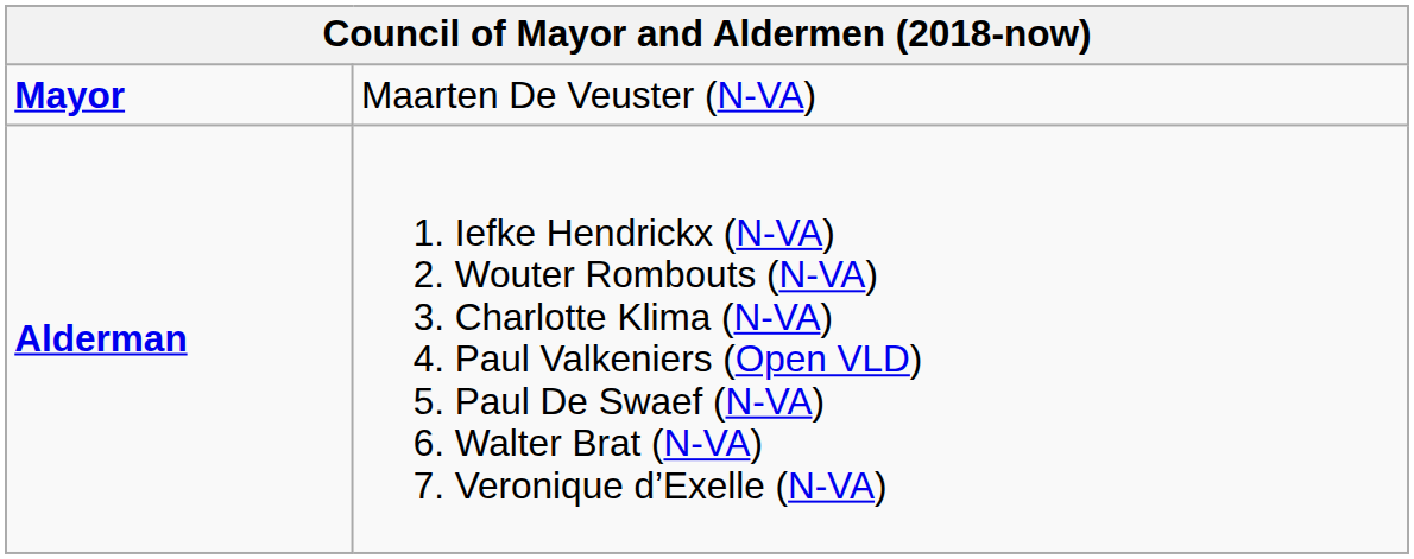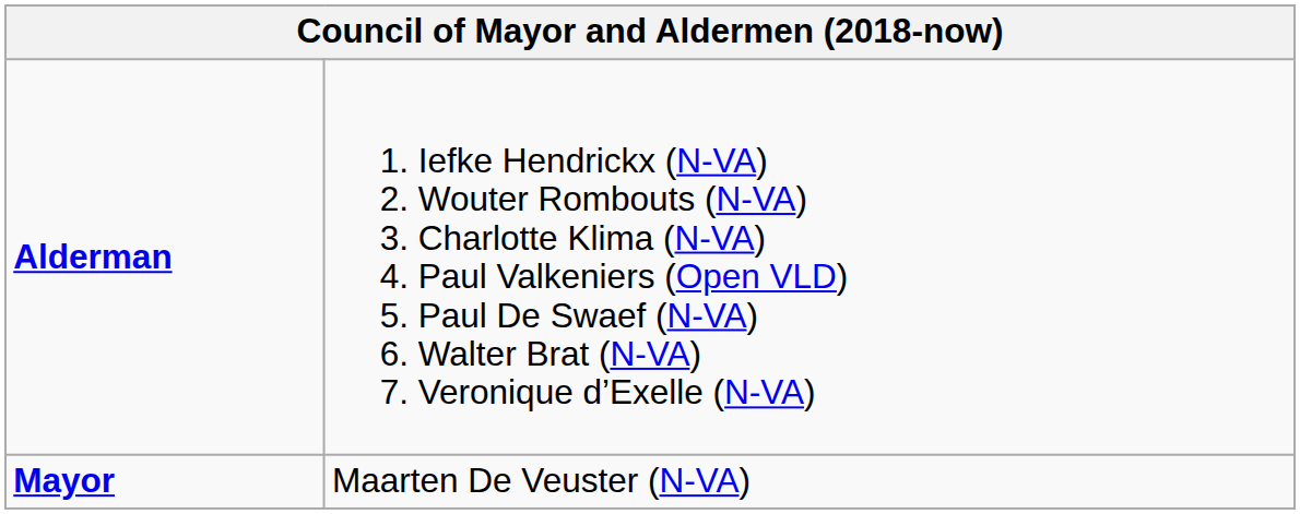rows swapped: Mayor <-> Alderman
